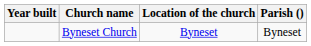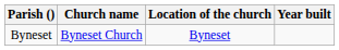columns swapped: Parish () <-> Year built
